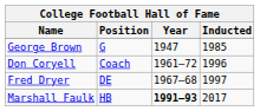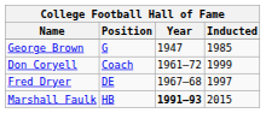Don Coryell | Inducted: 1996 -> 1999
Marshall Faulk | Inducted: 2017 -> 2015
